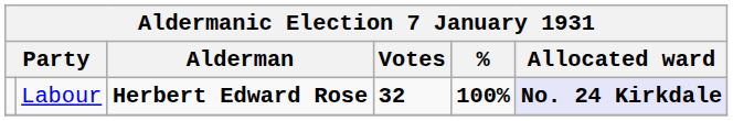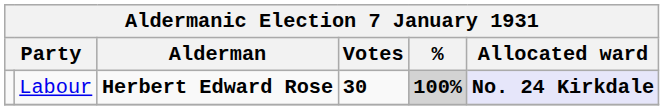Labour | Votes: 32 -> 30
Labour | %: no background -> lightgrey background
